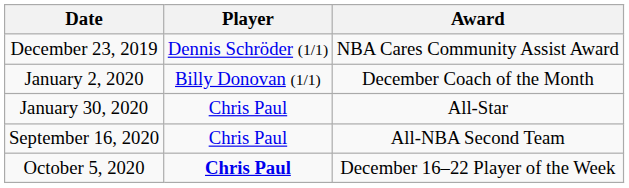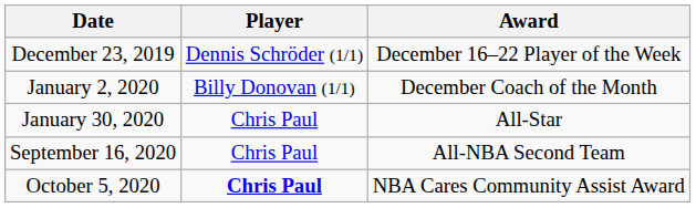December 23, 2019 | Award: NBA Cares Community Assist Award -> December 16–22 Player of the Week
October 5, 2020 | Award: December 16–22 Player of the Week -> NBA Cares Community Assist Award
